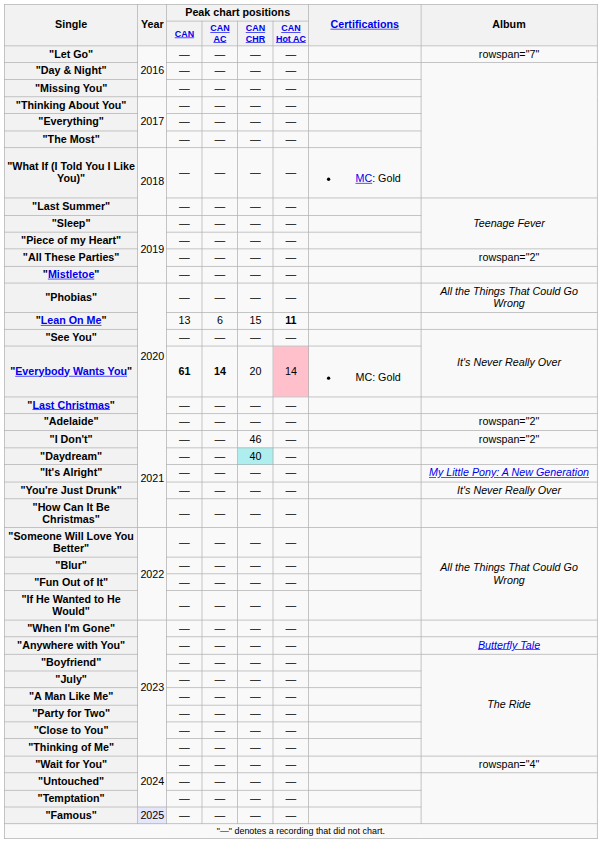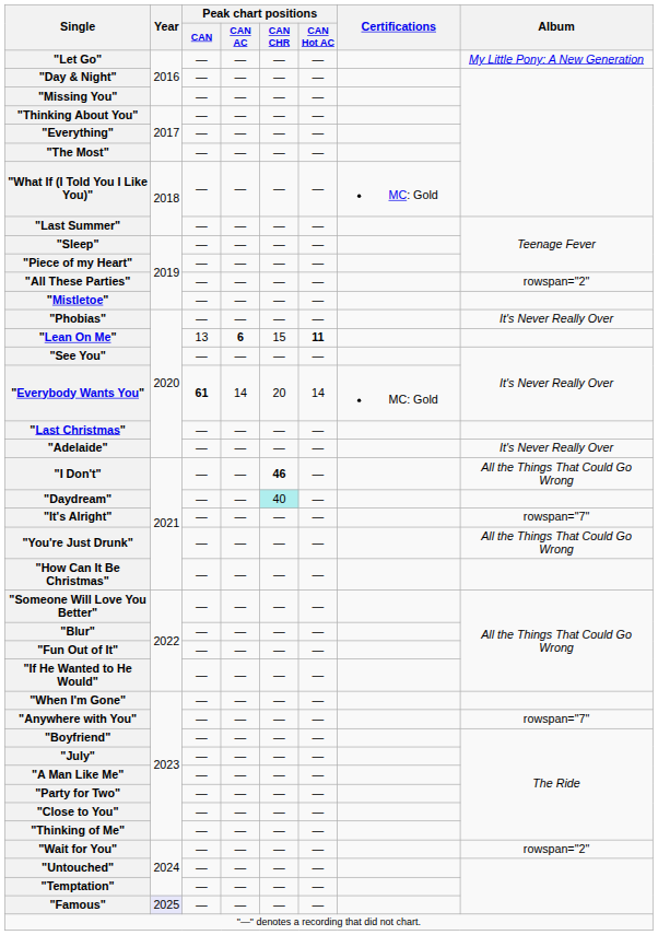"Let Go" | Album: rowspan="7" -> My Little Pony: A New Generation
"Phobias" | Album: All the Things That Could Go Wrong -> It's Never Really Over
"Lean On Me" | Peak chart positions / CAN AC: normal -> bold
"Everybody Wants You" | Peak chart positions / CAN AC: bold -> normal
"Everybody Wants You" | Peak chart positions / CAN Hot AC: pink background -> no background
"Adelaide" | Album: rowspan="2" -> It's Never Really Over
"I Don't" | Peak chart positions / CAN CHR: normal -> bold
"I Don't" | Album: rowspan="2" -> All the Things That Could Go Wrong
"It's Alright" | Album: My Little Pony: A New Generation -> rowspan="7"
"You're Just Drunk" | Album: It's Never Really Over -> All the Things That Could Go Wrong
"Anywhere with You" | Album: Butterfly Tale -> rowspan="7"
"Wait for You" | Album: rowspan="4" -> rowspan="2"
